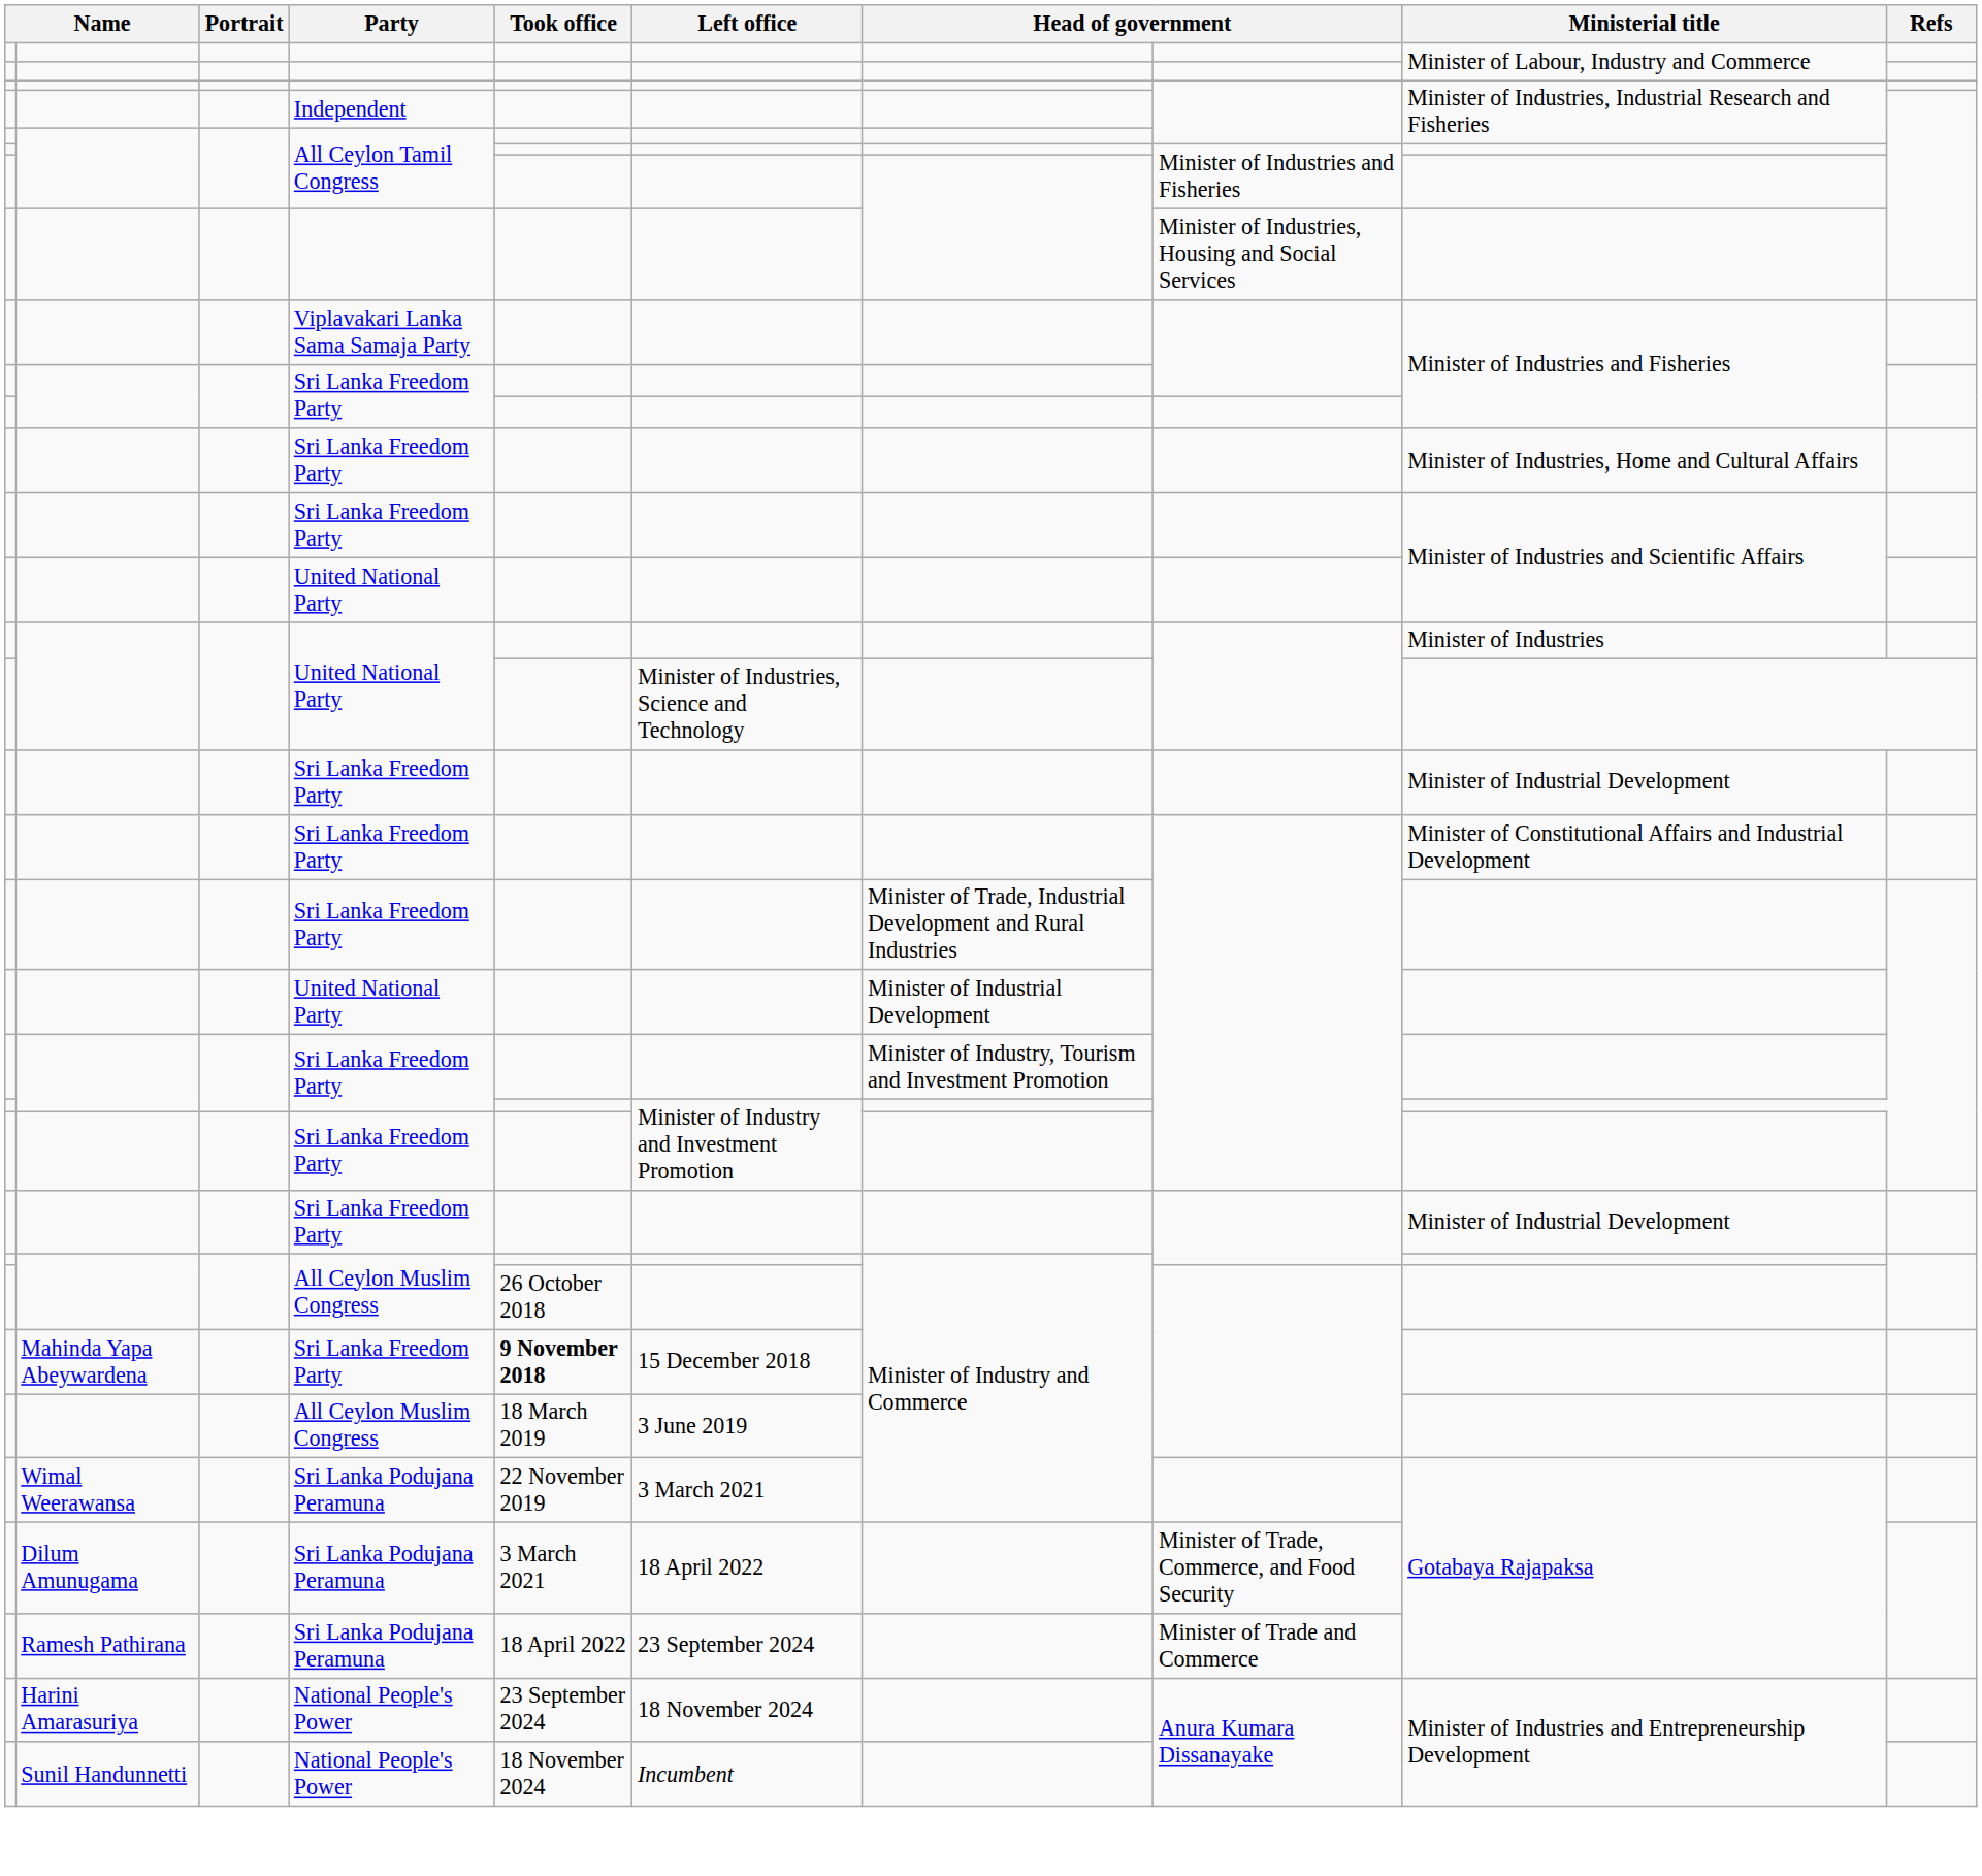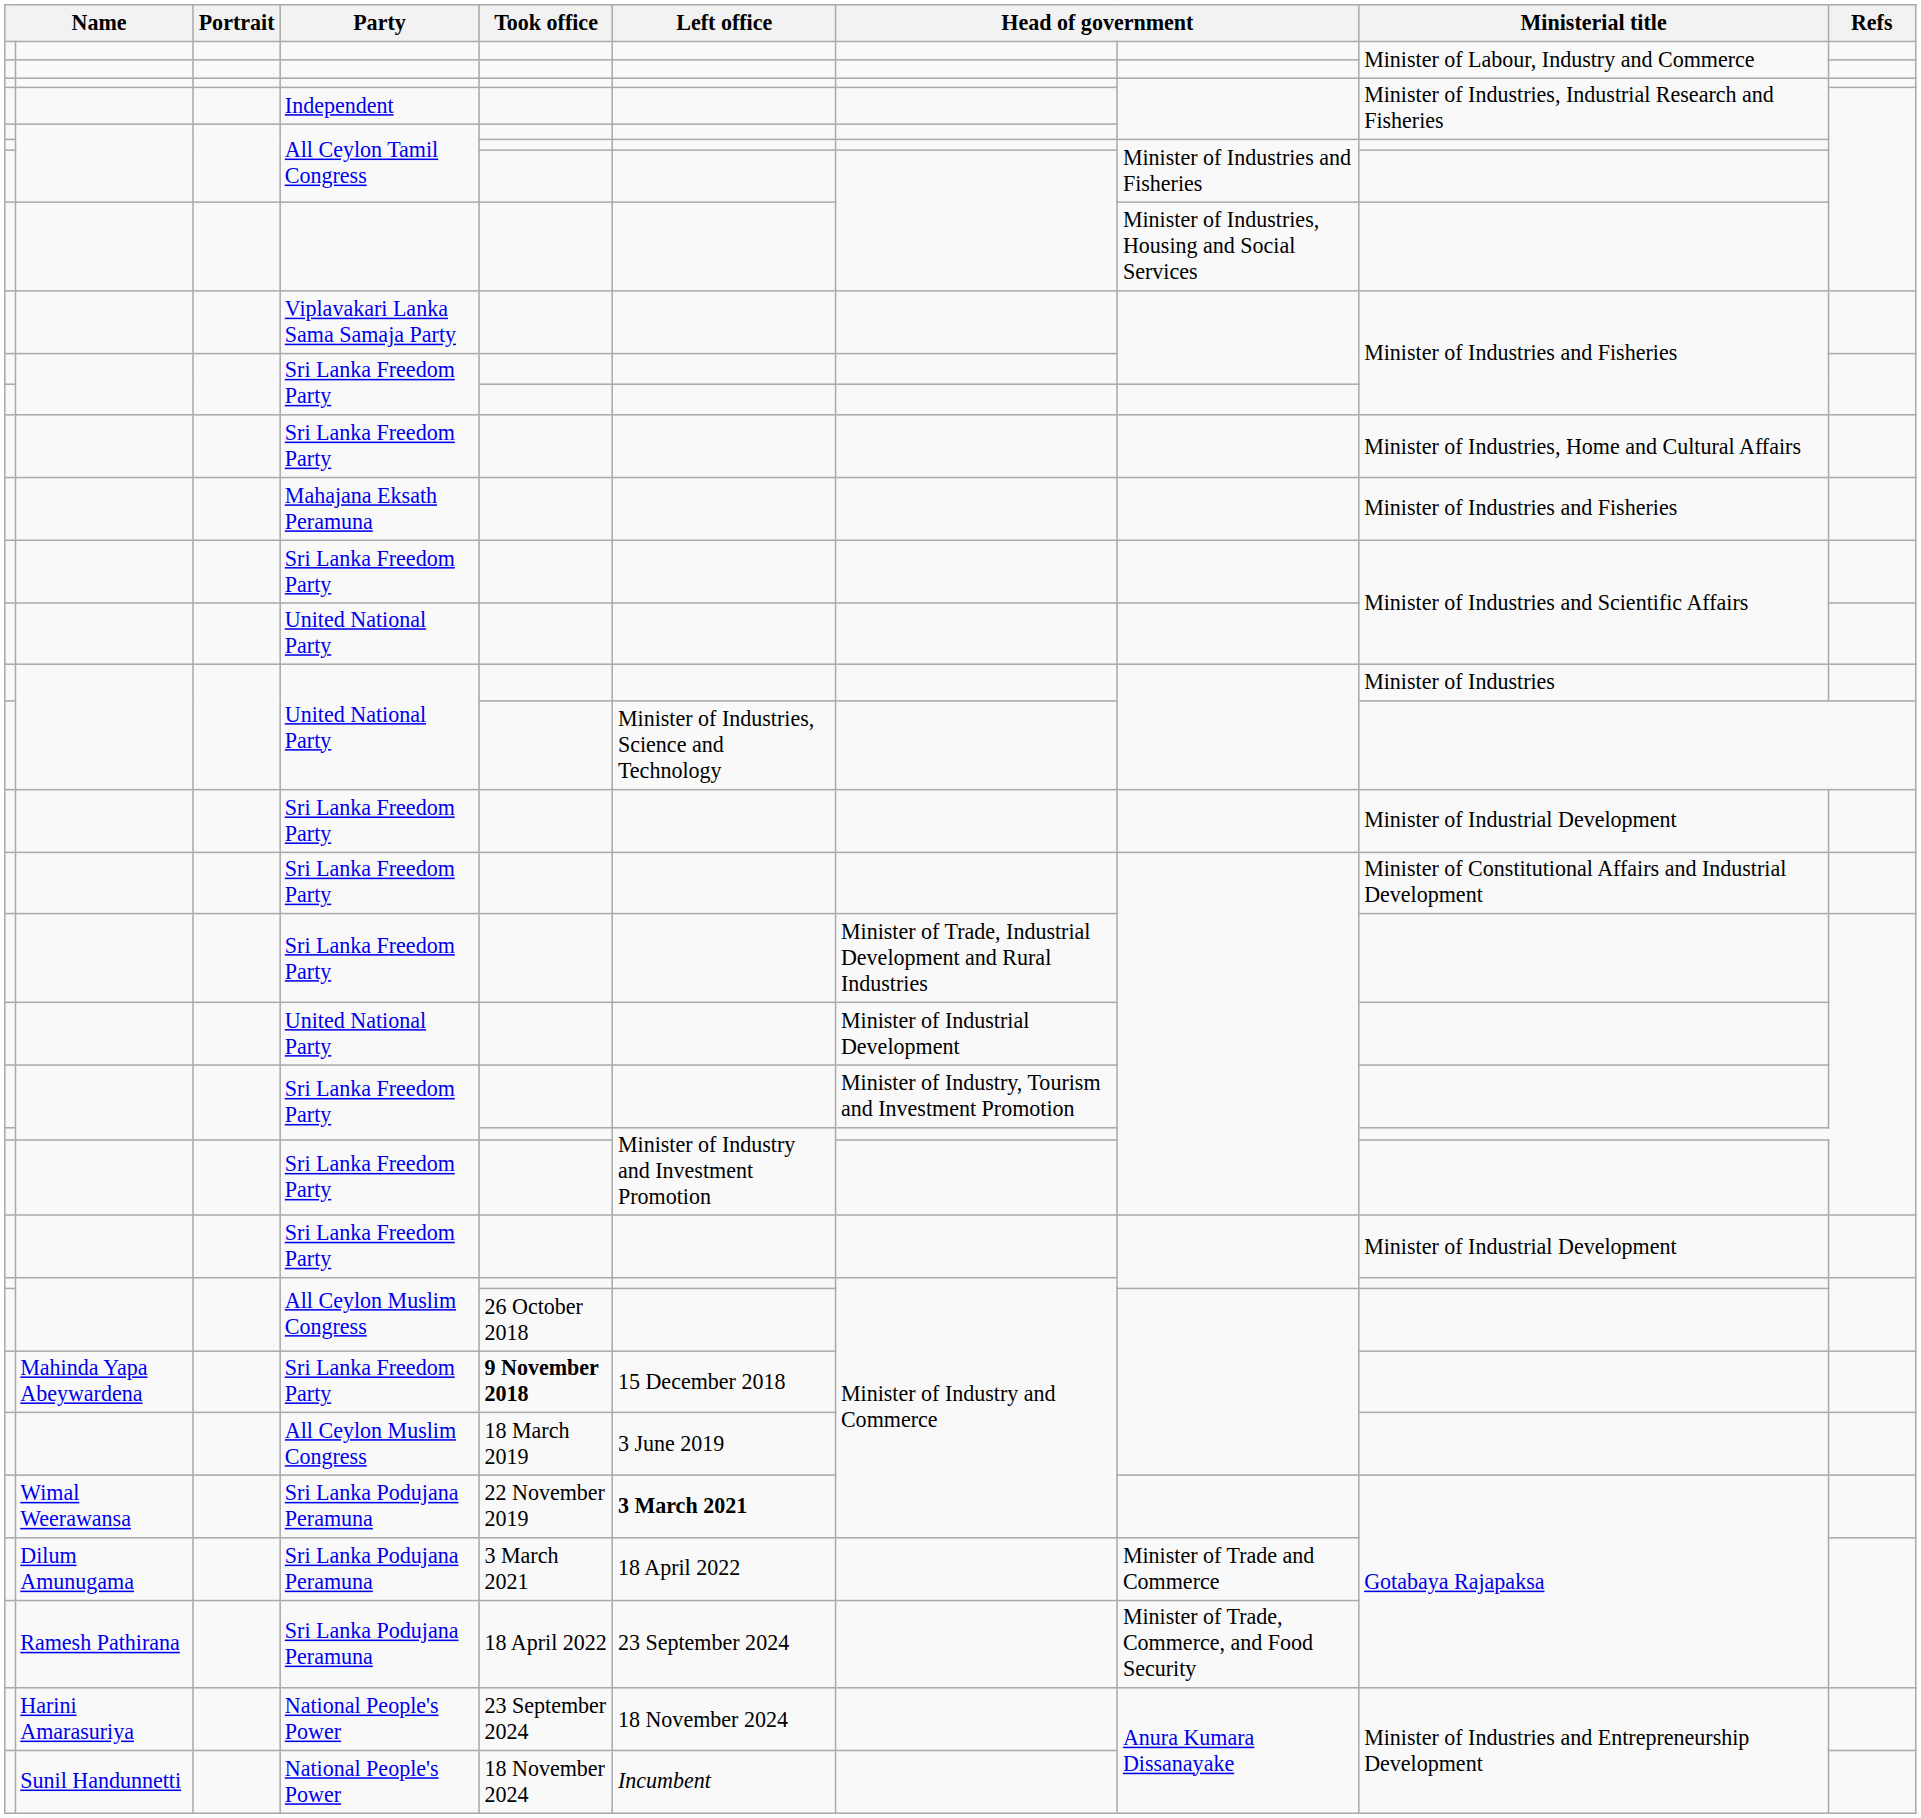+ row: Mahajana Eksath Peramuna | Minister of Industries and Fisheries
Wimal Weerawansa / Sri Lanka Podujana Peramuna | Left office: normal -> bold
Dilum Amunugama / Sri Lanka Podujana Peramuna | column 8: Minister of Trade, Commerce, and Food Security -> Minister of Trade and Commerce
Ramesh Pathirana / Sri Lanka Podujana Peramuna | column 8: Minister of Trade and Commerce -> Minister of Trade, Commerce, and Food Security
